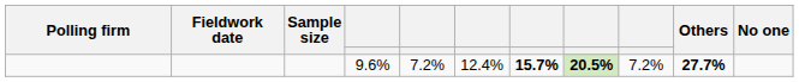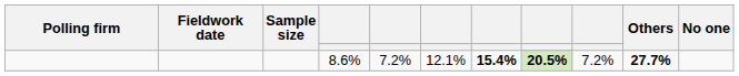row 3 | column 4: 9.6% -> 8.6%
row 3 | column 6: 12.4% -> 12.1%
row 3 | column 7: 15.7% -> 15.4%
